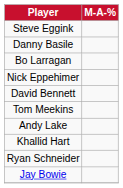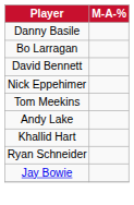- row: Steve Eggink
rows swapped: David Bennett <-> Nick Eppehimer
